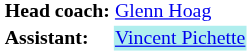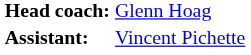Assistant: | column 2: paleturquoise background -> no background
